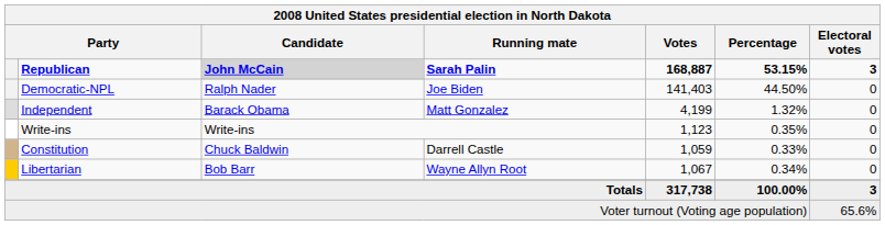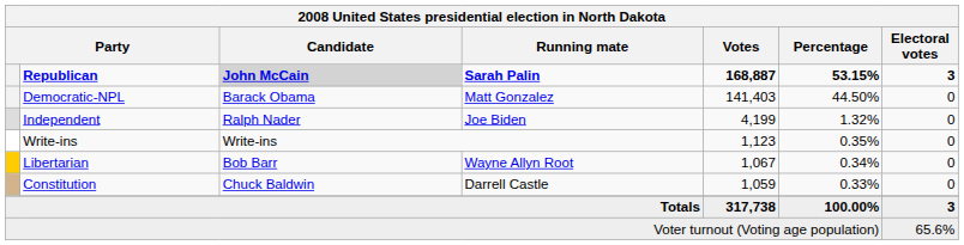Democratic-NPL | Candidate: Ralph Nader -> Barack Obama
Democratic-NPL | Running mate: Joe Biden -> Matt Gonzalez
Independent | Candidate: Barack Obama -> Ralph Nader
Independent | Running mate: Matt Gonzalez -> Joe Biden
rows swapped: Libertarian <-> Constitution
